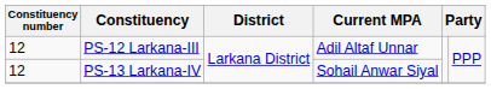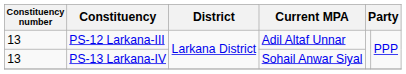PS-12 Larkana-III | Constituency number: 12 -> 13
PS-13 Larkana-IV | Constituency number: 12 -> 13
